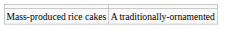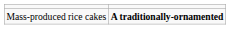Mass-produced rice cakes | column 2: normal -> bold
